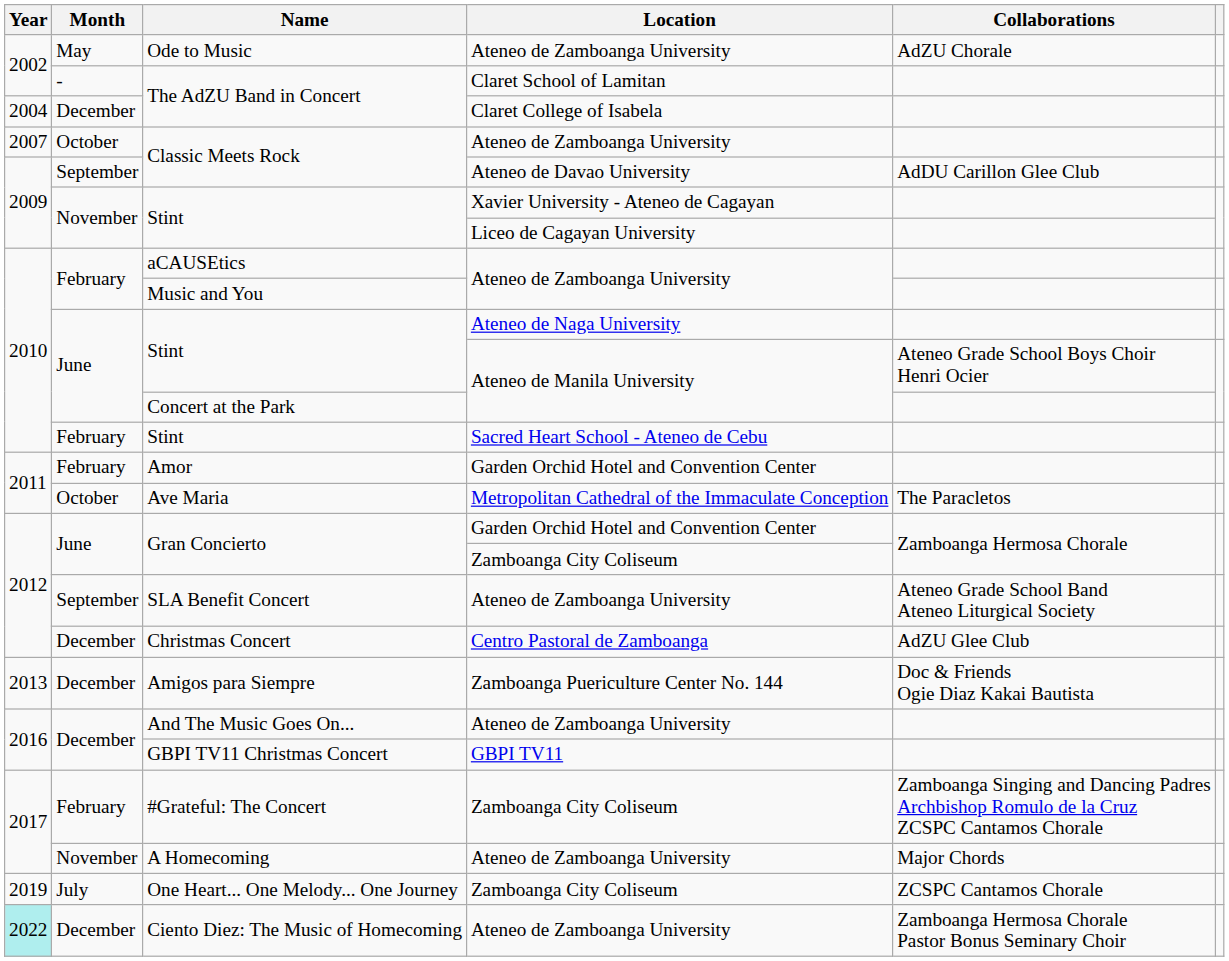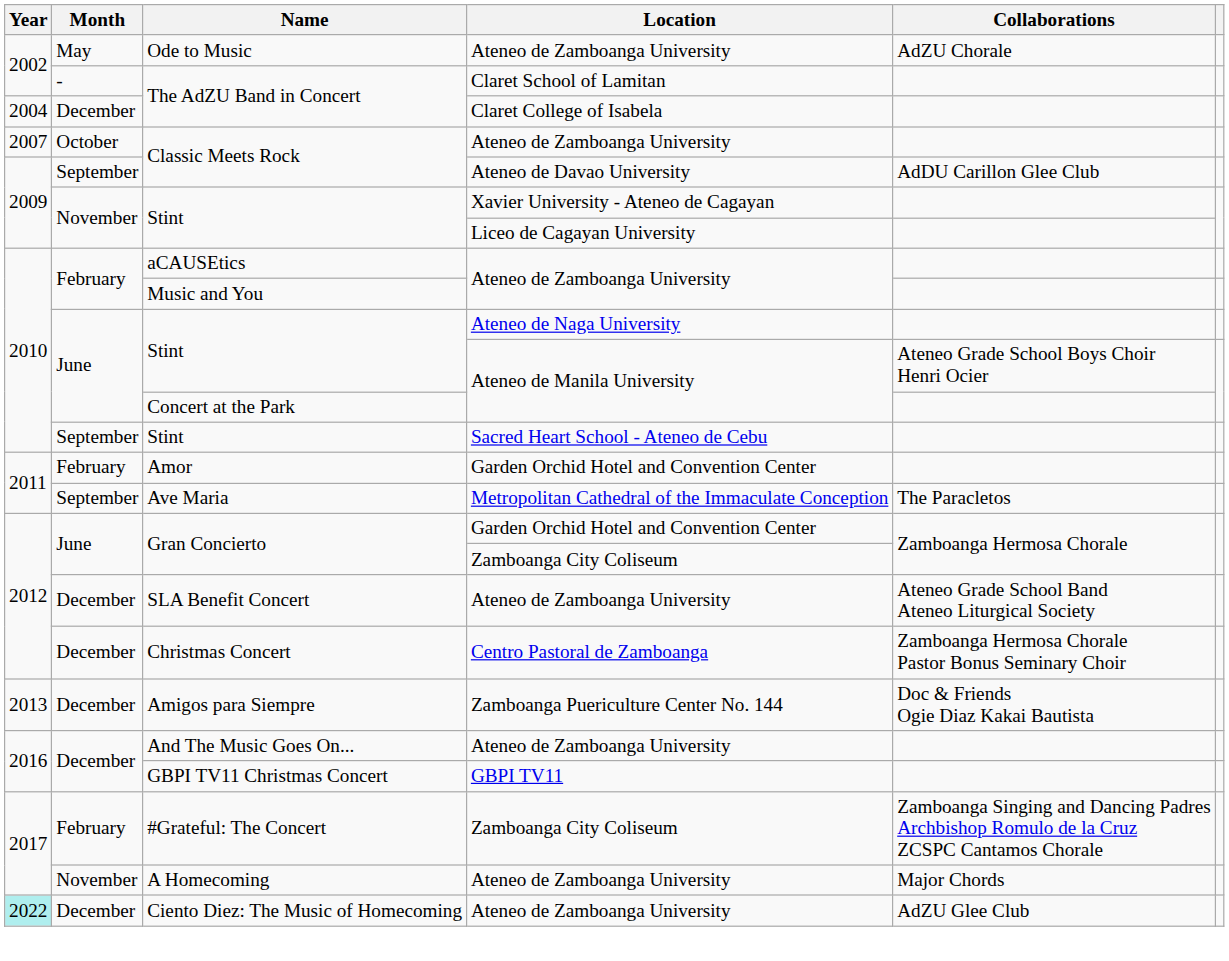Stint / Sacred Heart School - Ateneo de Cebu | Month: February -> September
Ave Maria | Month: October -> September
SLA Benefit Concert | Month: September -> December
Christmas Concert | Collaborations: AdZU Glee Club -> Zamboanga Hermosa Chorale Pastor Bonus Seminary Choir
- row: 2019 | July | One Heart... One Melody... One Journey | Zamboanga City Coliseum | ZCSPC Cantamos Chorale
Ciento Diez: The Music of Homecoming | Collaborations: Zamboanga Hermosa Chorale Pastor Bonus Seminary Choir -> AdZU Glee Club
